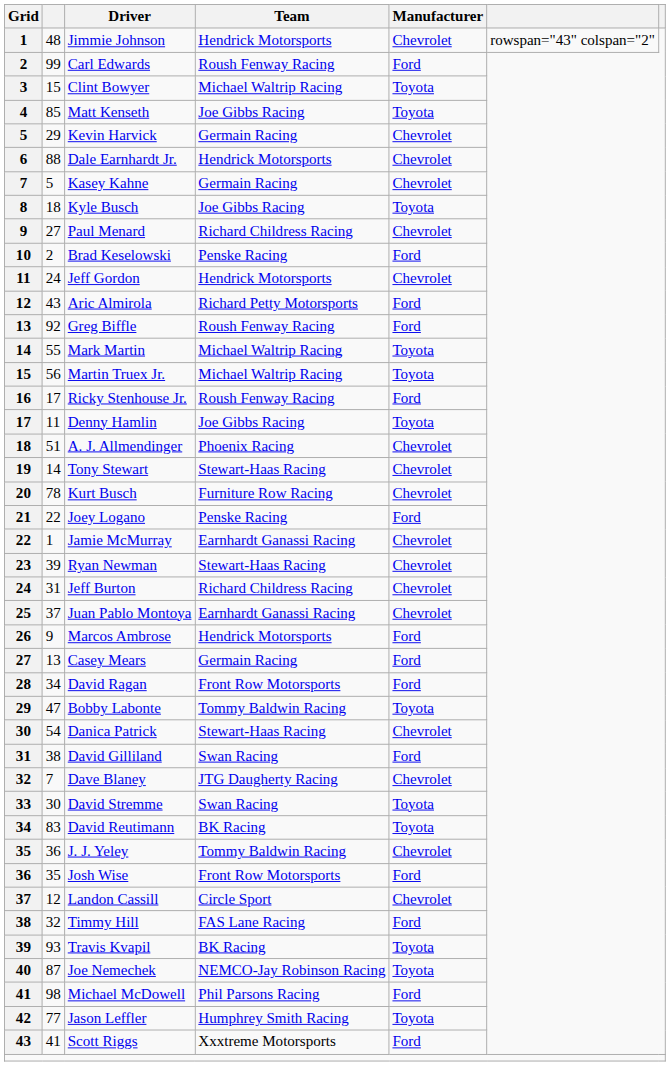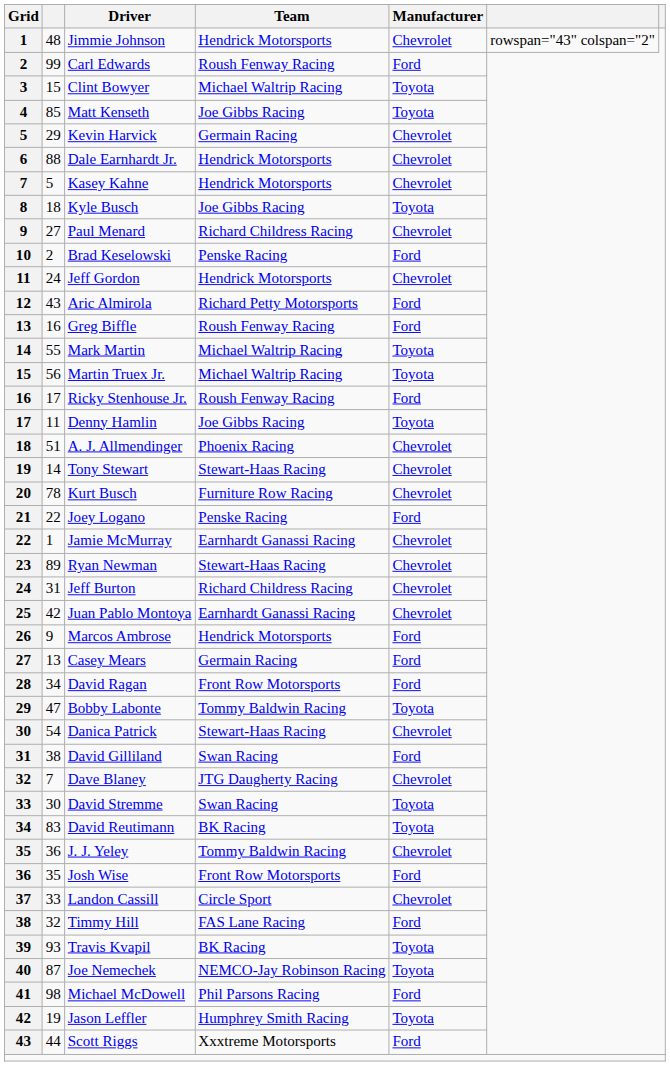Kasey Kahne | Team: Germain Racing -> Hendrick Motorsports
Greg Biffle | column 2: 92 -> 16
Ryan Newman | column 2: 39 -> 89
Juan Pablo Montoya | column 2: 37 -> 42
Landon Cassill | column 2: 12 -> 33
Jason Leffler | column 2: 77 -> 19
Scott Riggs | column 2: 41 -> 44
